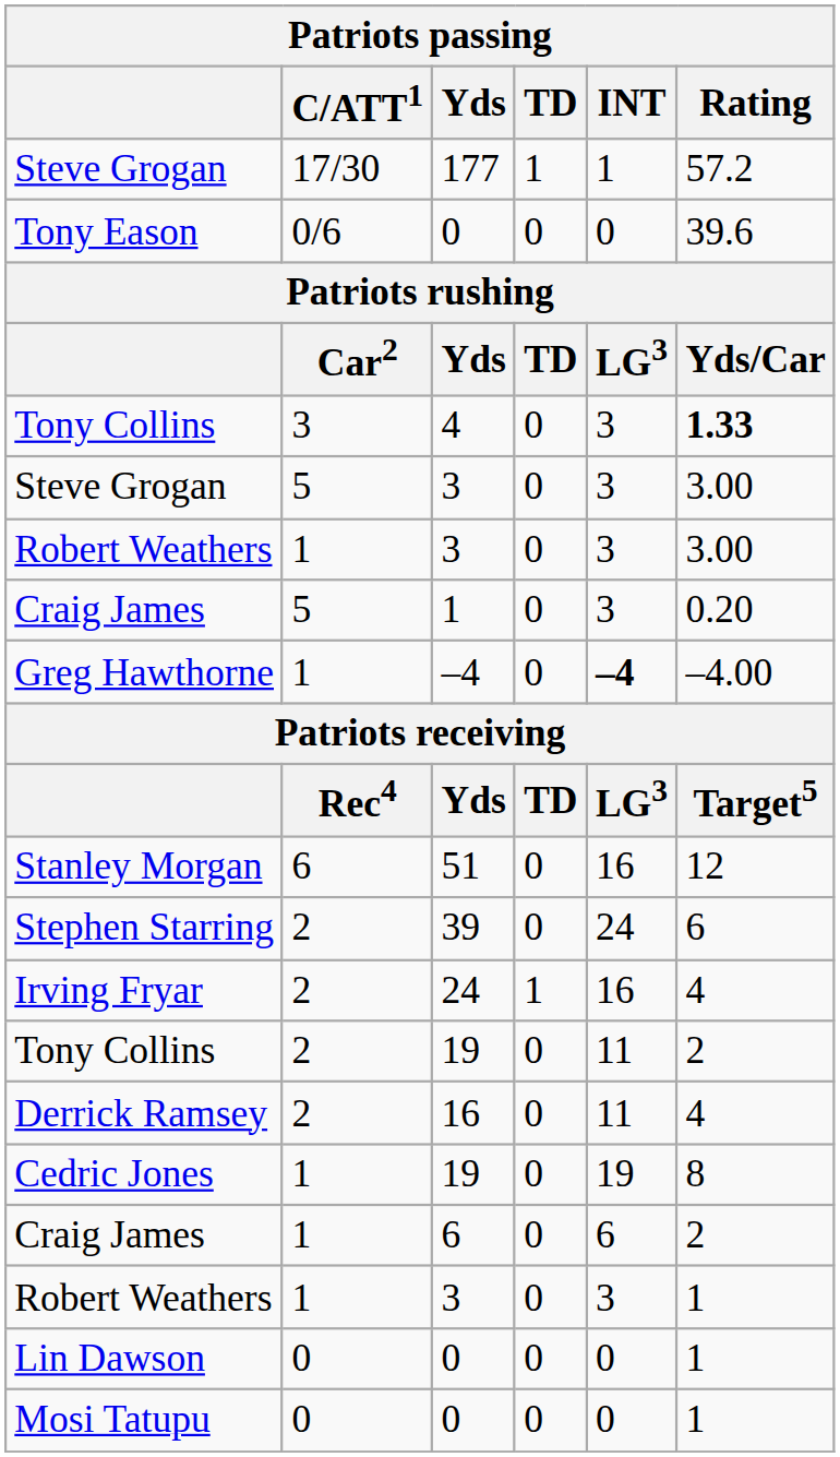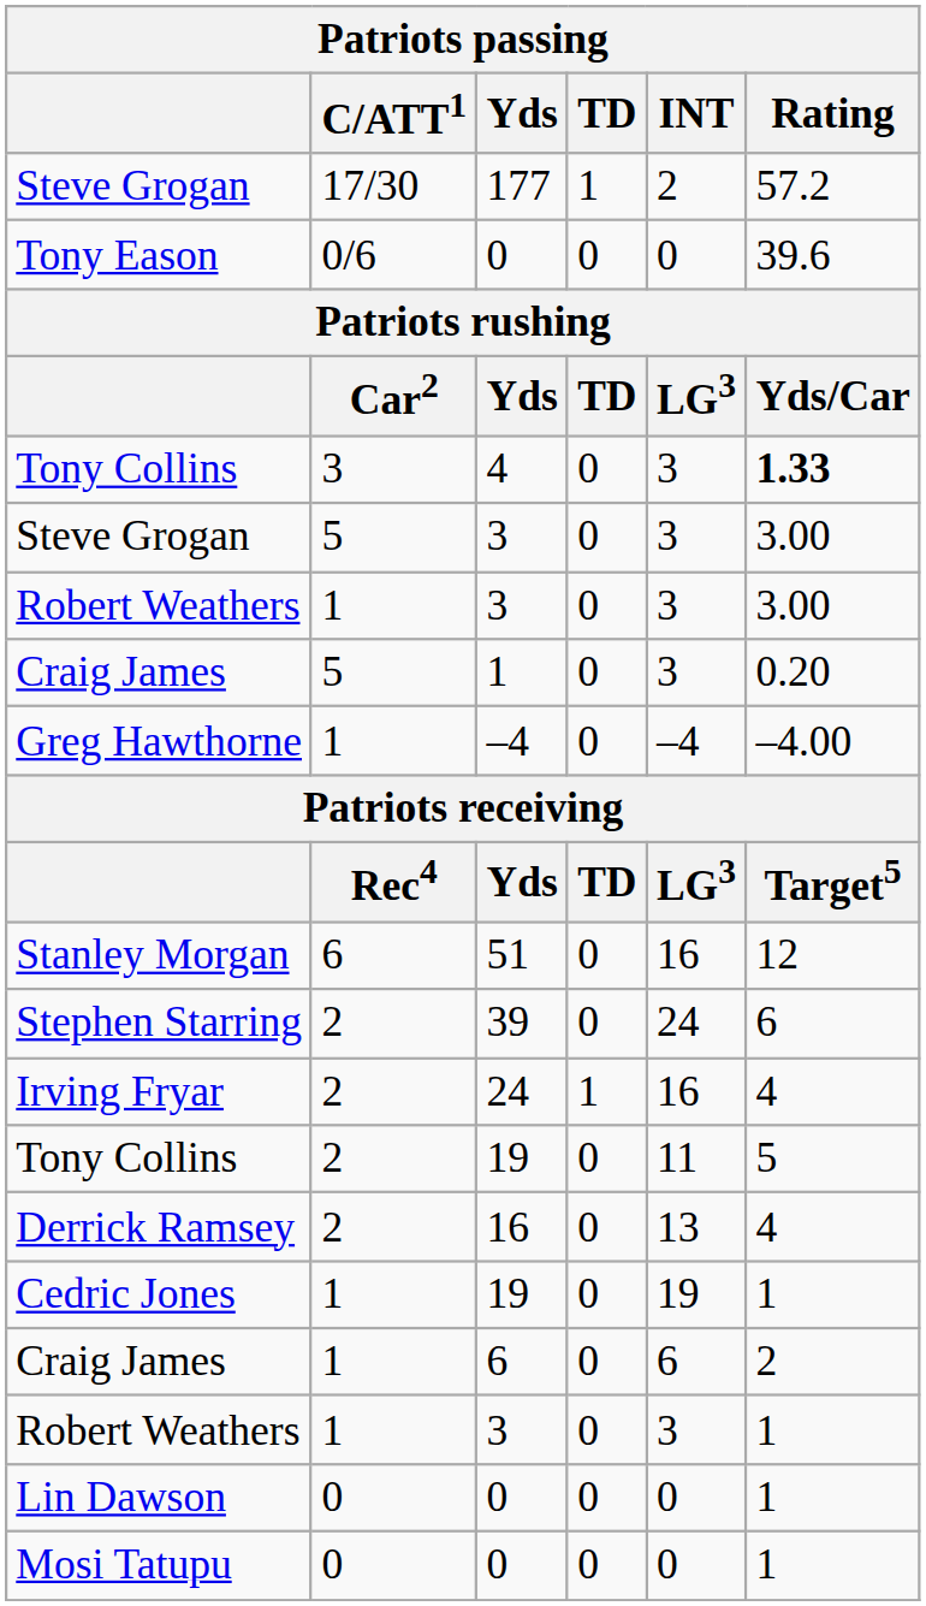Steve Grogan / 177 | INT: 1 -> 2
Greg Hawthorne | INT: bold -> normal
Tony Collins / 19 | Rating: 2 -> 5
Derrick Ramsey | INT: 11 -> 13
Cedric Jones | Rating: 8 -> 1
